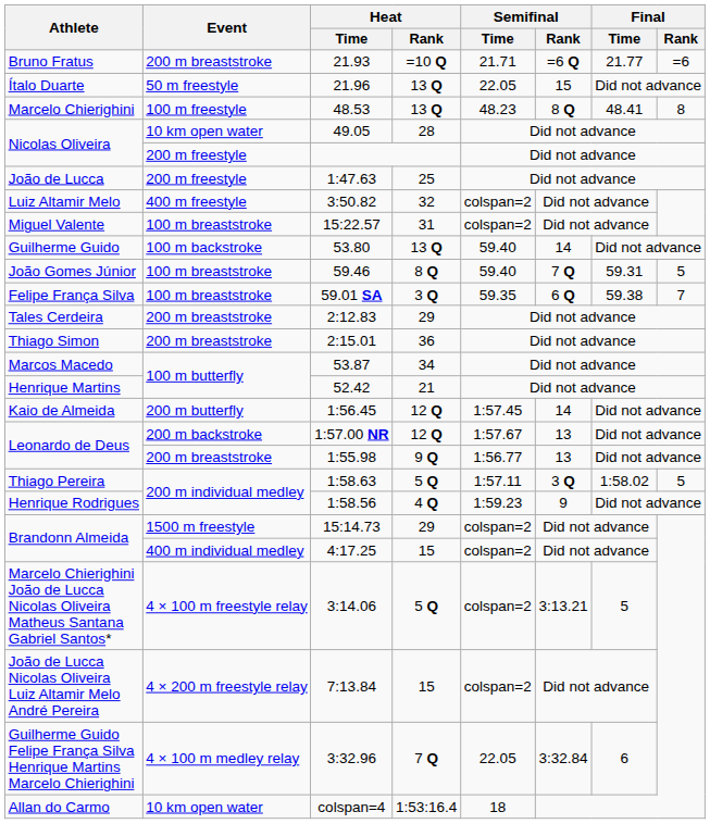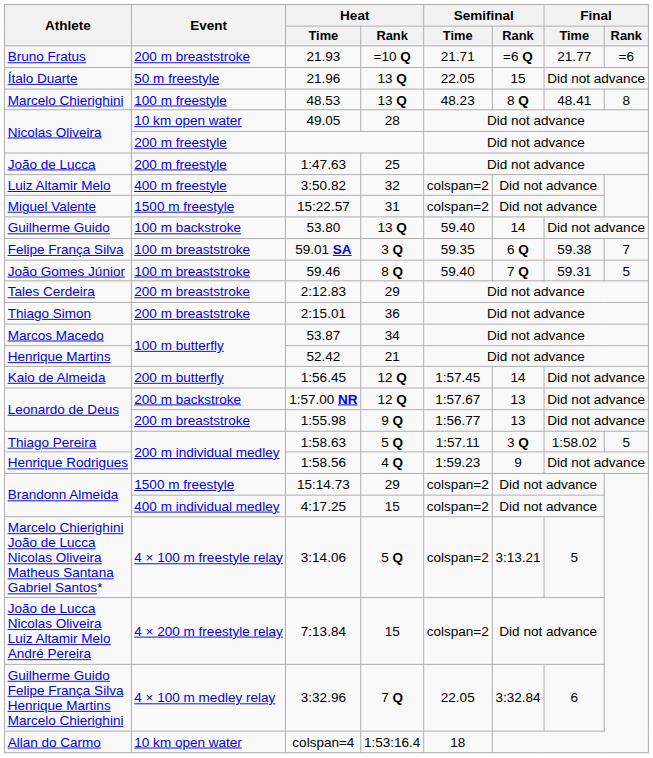15:22.57 | Event: 100 m breaststroke -> 1500 m freestyle
rows swapped: 59.01 SA <-> 59.46
